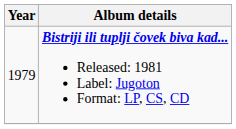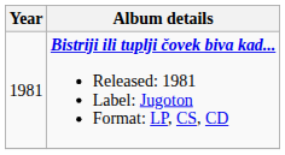row 2 | Year: 1979 -> 1981
